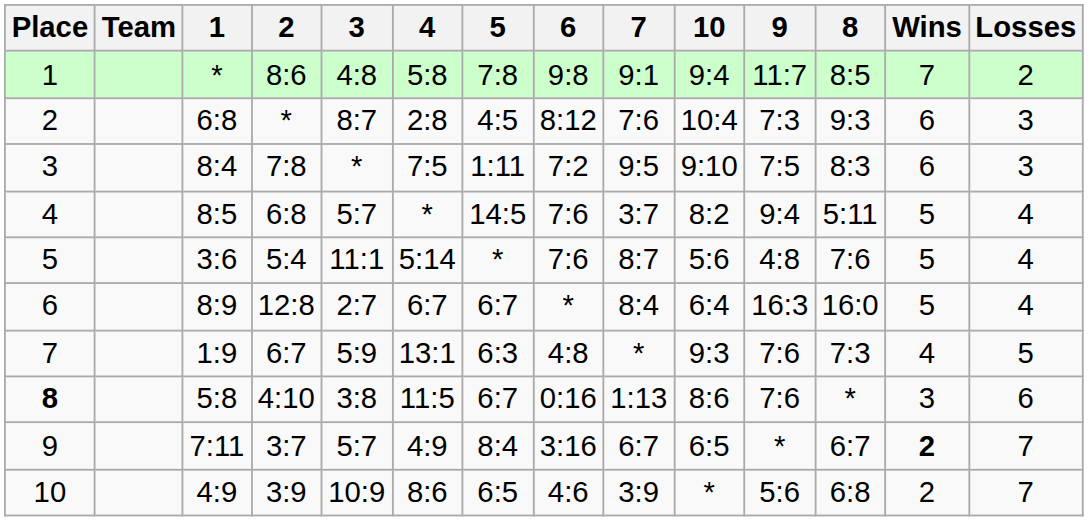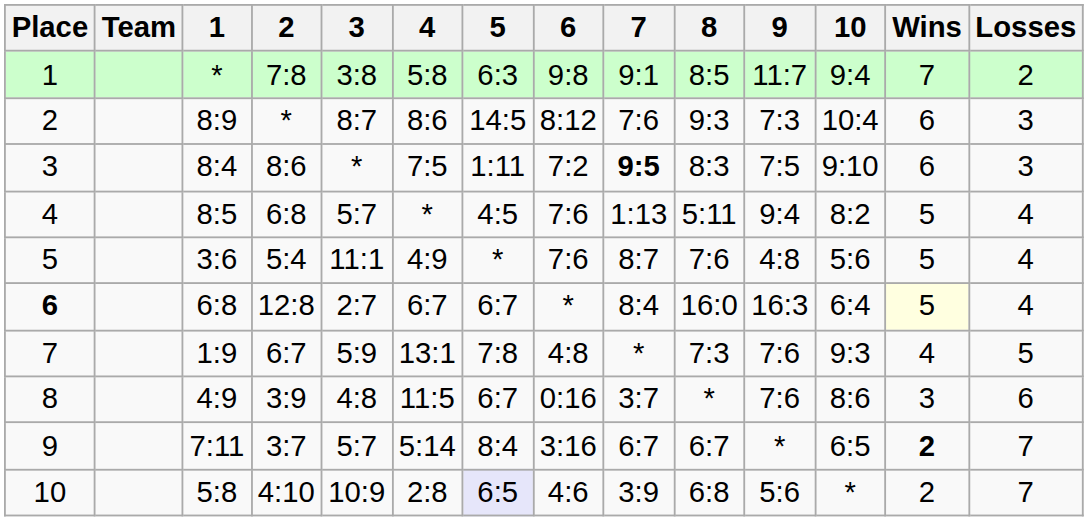columns swapped: 8 <-> 10
row 2 | 2: 8:6 -> 7:8
row 2 | 3: 4:8 -> 3:8
row 2 | 5: 7:8 -> 6:3
row 3 | 1: 6:8 -> 8:9
row 3 | 4: 2:8 -> 8:6
row 3 | 5: 4:5 -> 14:5
row 4 | 2: 7:8 -> 8:6
row 4 | 7: normal -> bold
row 5 | 5: 14:5 -> 4:5
row 5 | 7: 3:7 -> 1:13
row 6 | 4: 5:14 -> 4:9
row 7 | Place: normal -> bold
row 7 | 1: 8:9 -> 6:8
row 7 | Wins: no background -> lightyellow background
row 8 | 5: 6:3 -> 7:8
row 9 | Place: bold -> normal
row 9 | 1: 5:8 -> 4:9
row 9 | 2: 4:10 -> 3:9
row 9 | 3: 3:8 -> 4:8
row 9 | 7: 1:13 -> 3:7
row 10 | 4: 4:9 -> 5:14
row 11 | 1: 4:9 -> 5:8
row 11 | 2: 3:9 -> 4:10
row 11 | 4: 8:6 -> 2:8
row 11 | 5: no background -> lavender background
